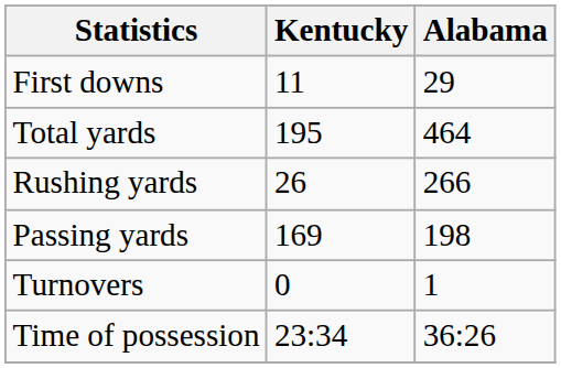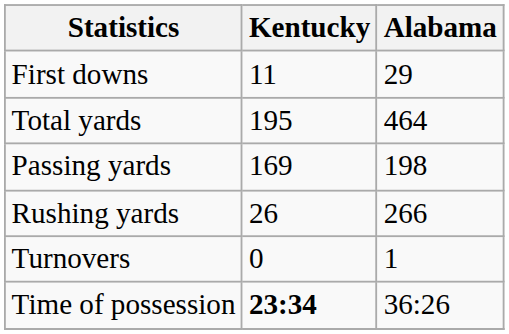rows swapped: Rushing yards <-> Passing yards
Time of possession | Kentucky: normal -> bold
